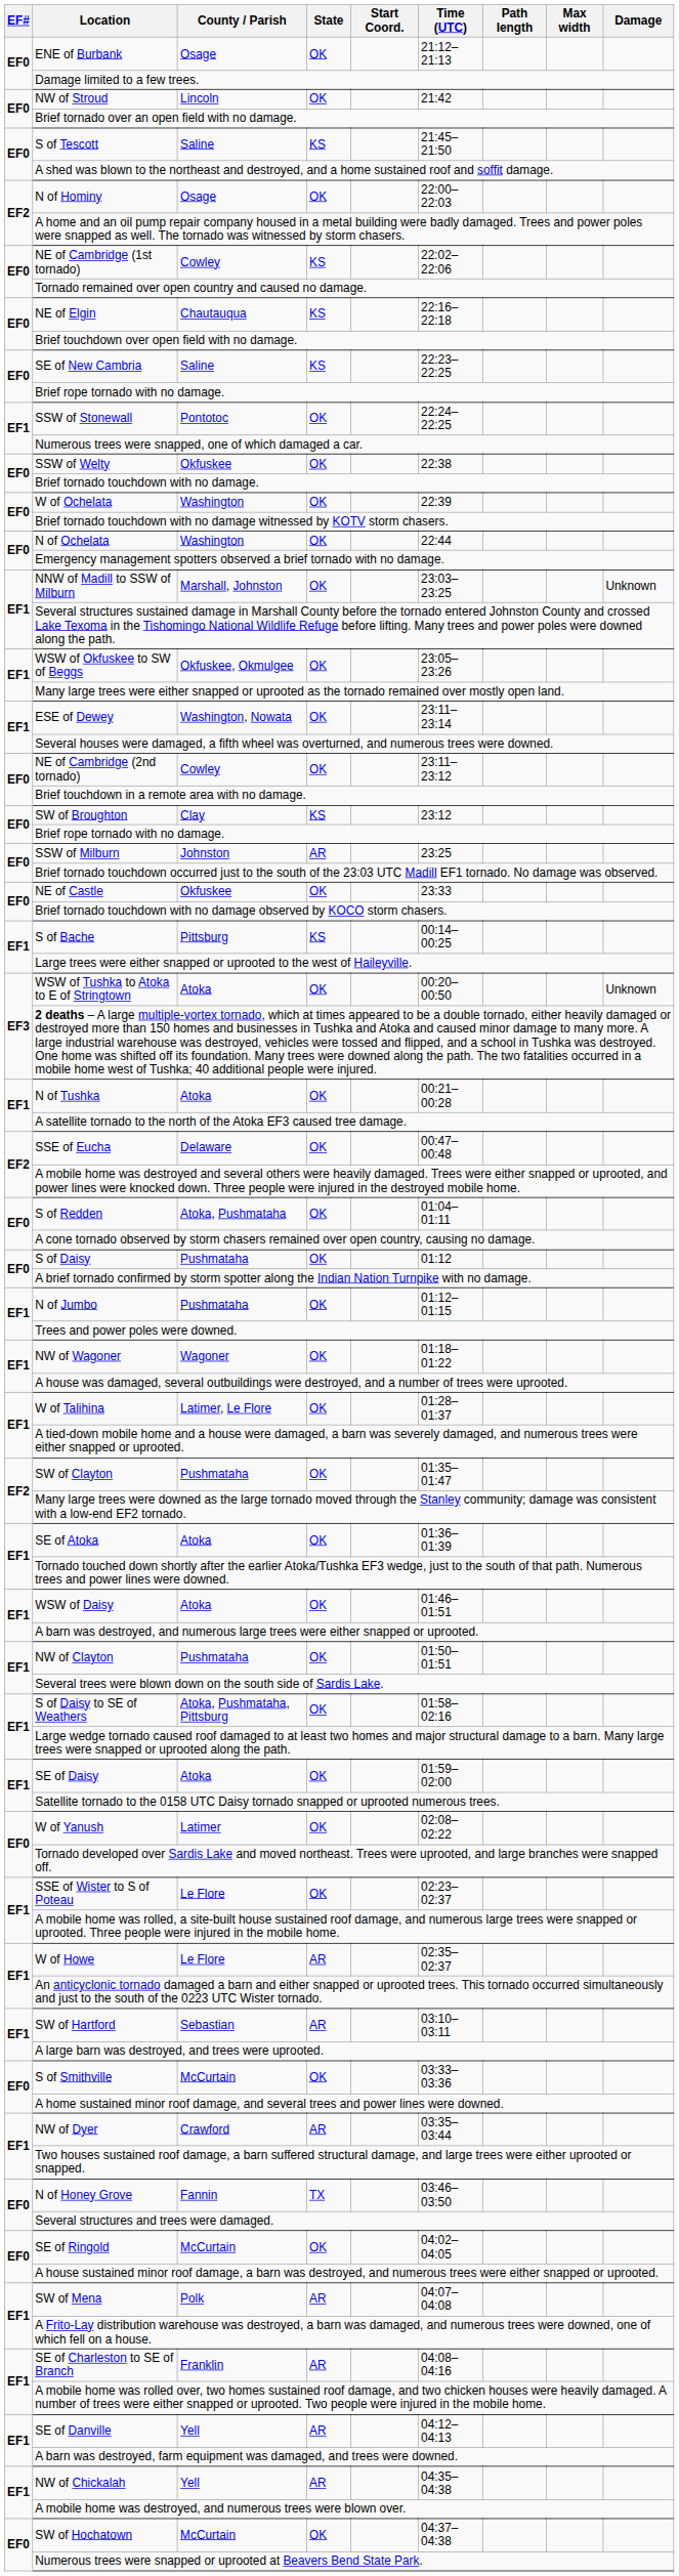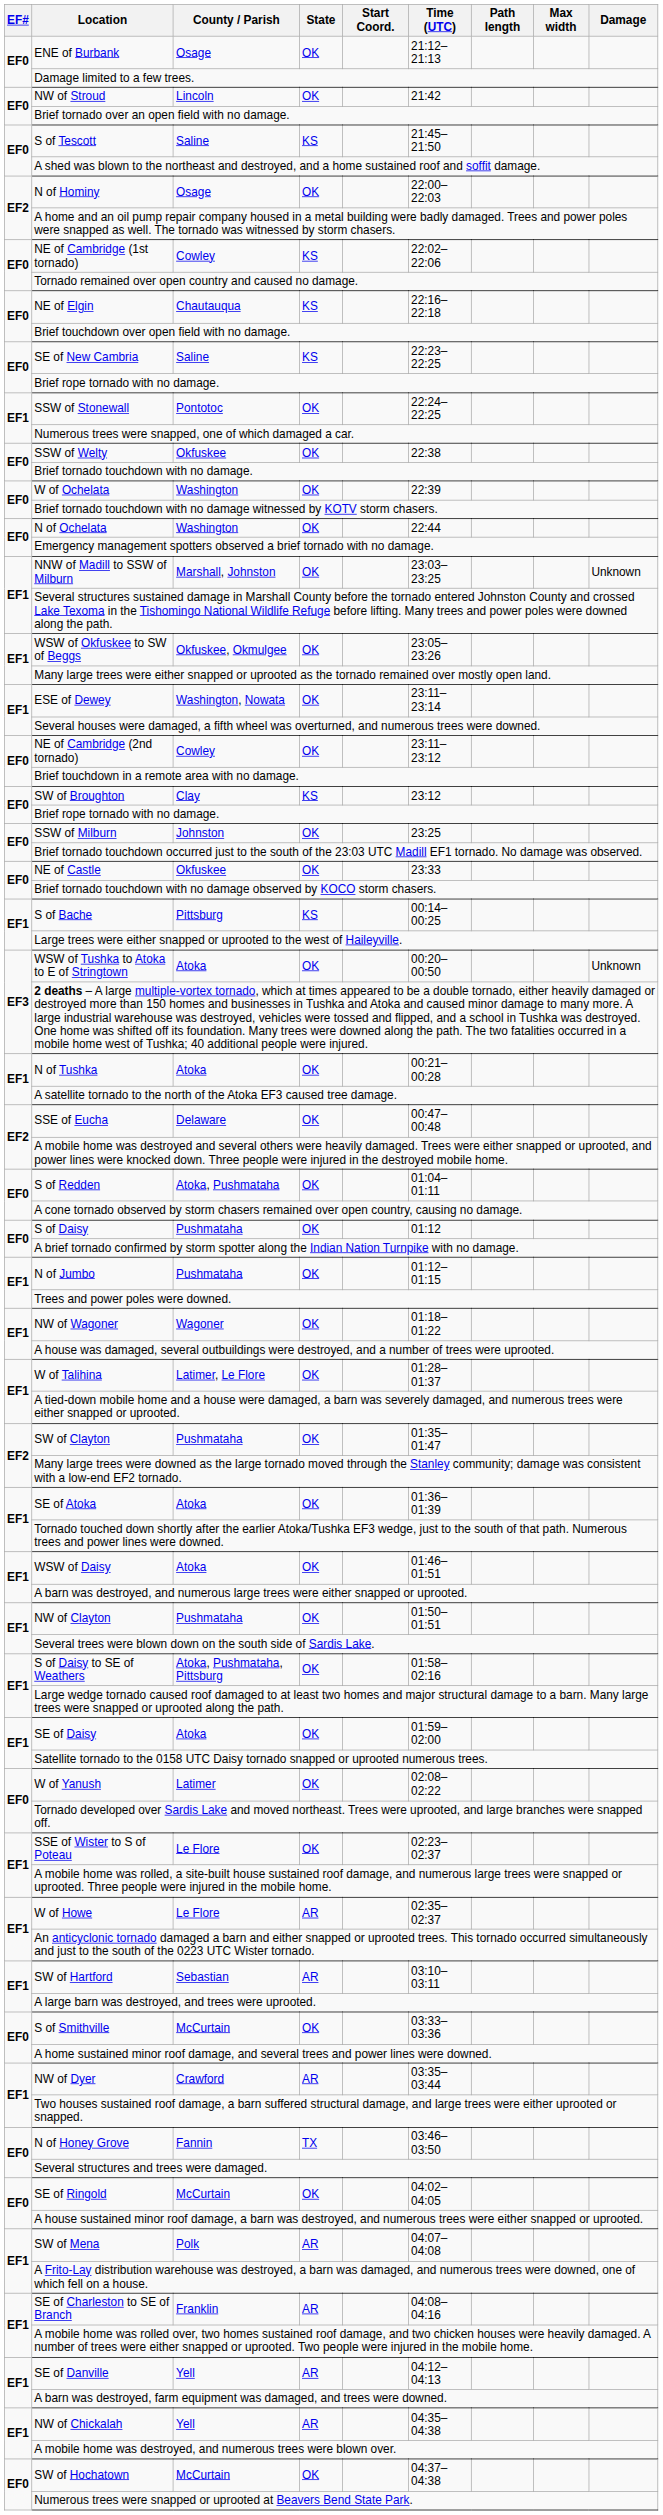SSW of Milburn | State: AR -> OK
